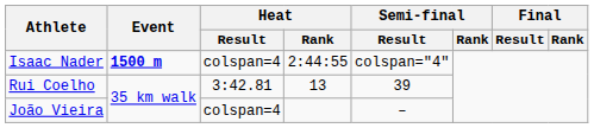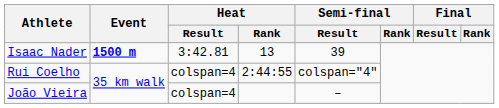Isaac Nader | Heat / Result: colspan=4 -> 3:42.81
Isaac Nader | Heat / Rank: 2:44:55 -> 13
Isaac Nader | Semi-final / Result: colspan="4" -> 39
Rui Coelho | Heat / Result: 3:42.81 -> colspan=4
Rui Coelho | Heat / Rank: 13 -> 2:44:55
Rui Coelho | Semi-final / Result: 39 -> colspan="4"
